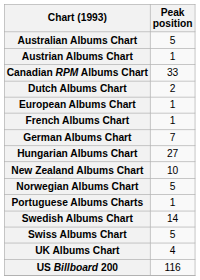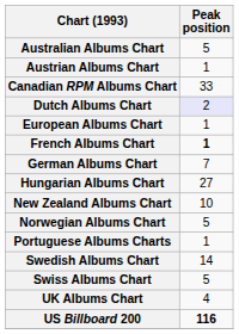Dutch Albums Chart | Peak position: no background -> lavender background
French Albums Chart | Peak position: normal -> bold
US Billboard 200 | Peak position: normal -> bold
